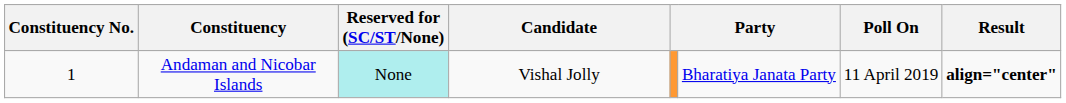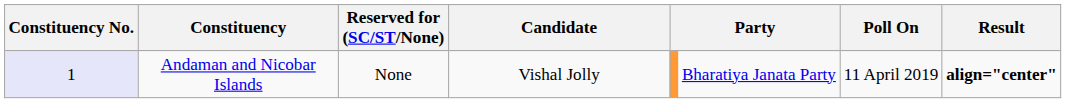Andaman and Nicobar Islands | Constituency No.: no background -> lavender background
Andaman and Nicobar Islands | Reserved for (SC/ST/None): paleturquoise background -> no background
